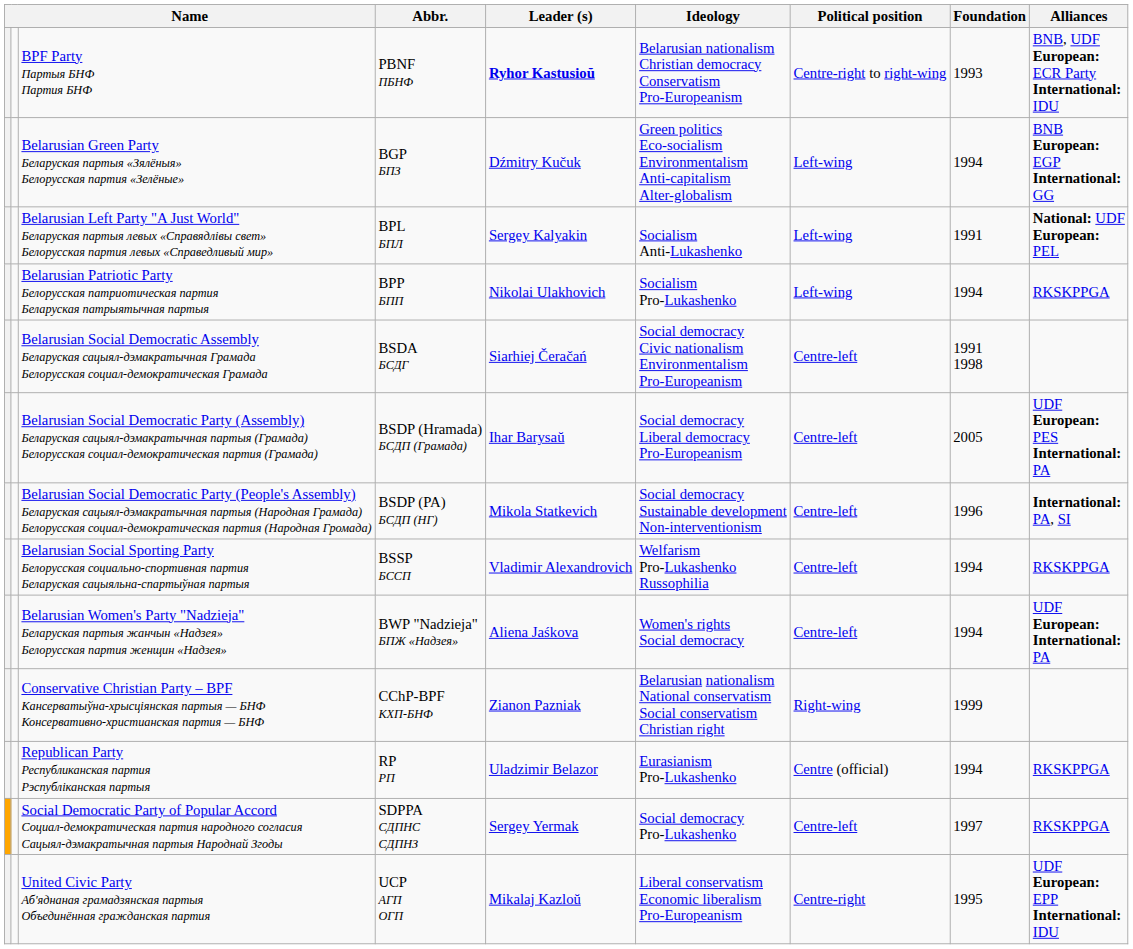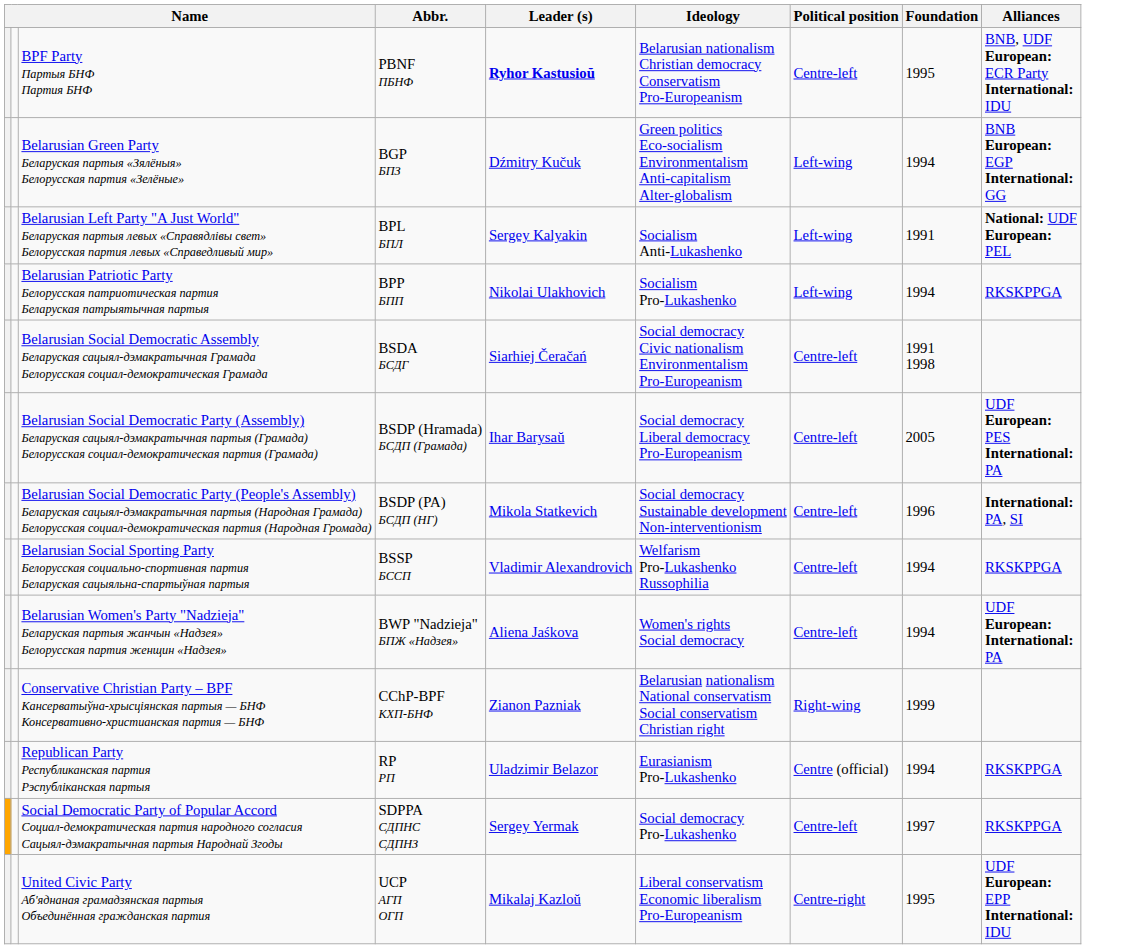BPF Party Партыя БНФ Партия БНФ | Political position: Centre-right to right-wing -> Centre-left
BPF Party Партыя БНФ Партия БНФ | Foundation: 1993 -> 1995
